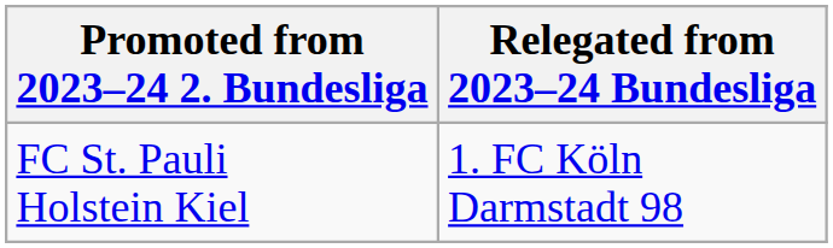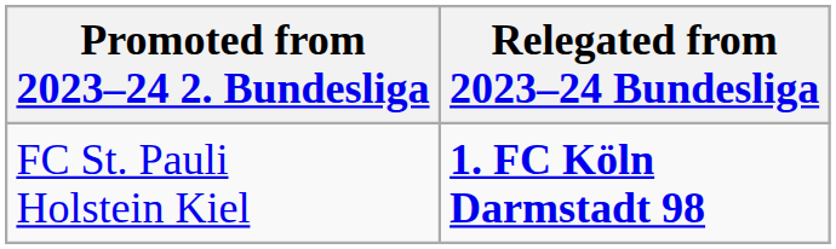FC St. Pauli Holstein Kiel | Relegated from 2023–24 Bundesliga: normal -> bold
